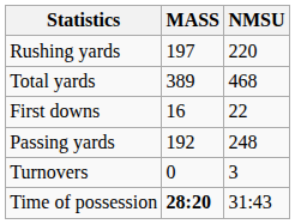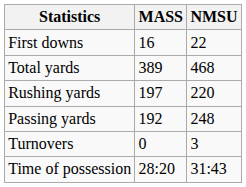rows swapped: First downs <-> Rushing yards
Time of possession | MASS: bold -> normal
